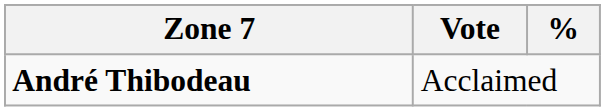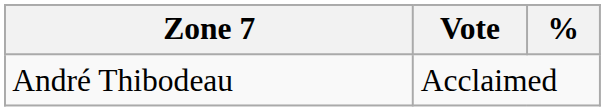André Thibodeau | Zone 7: bold -> normal
